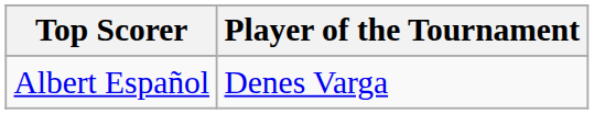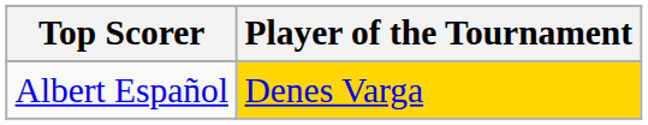Albert Español | Player of the Tournament: no background -> gold background
